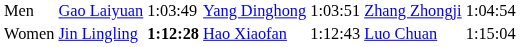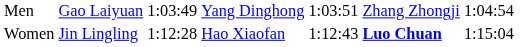Women | column 3: bold -> normal
Women | column 6: normal -> bold
